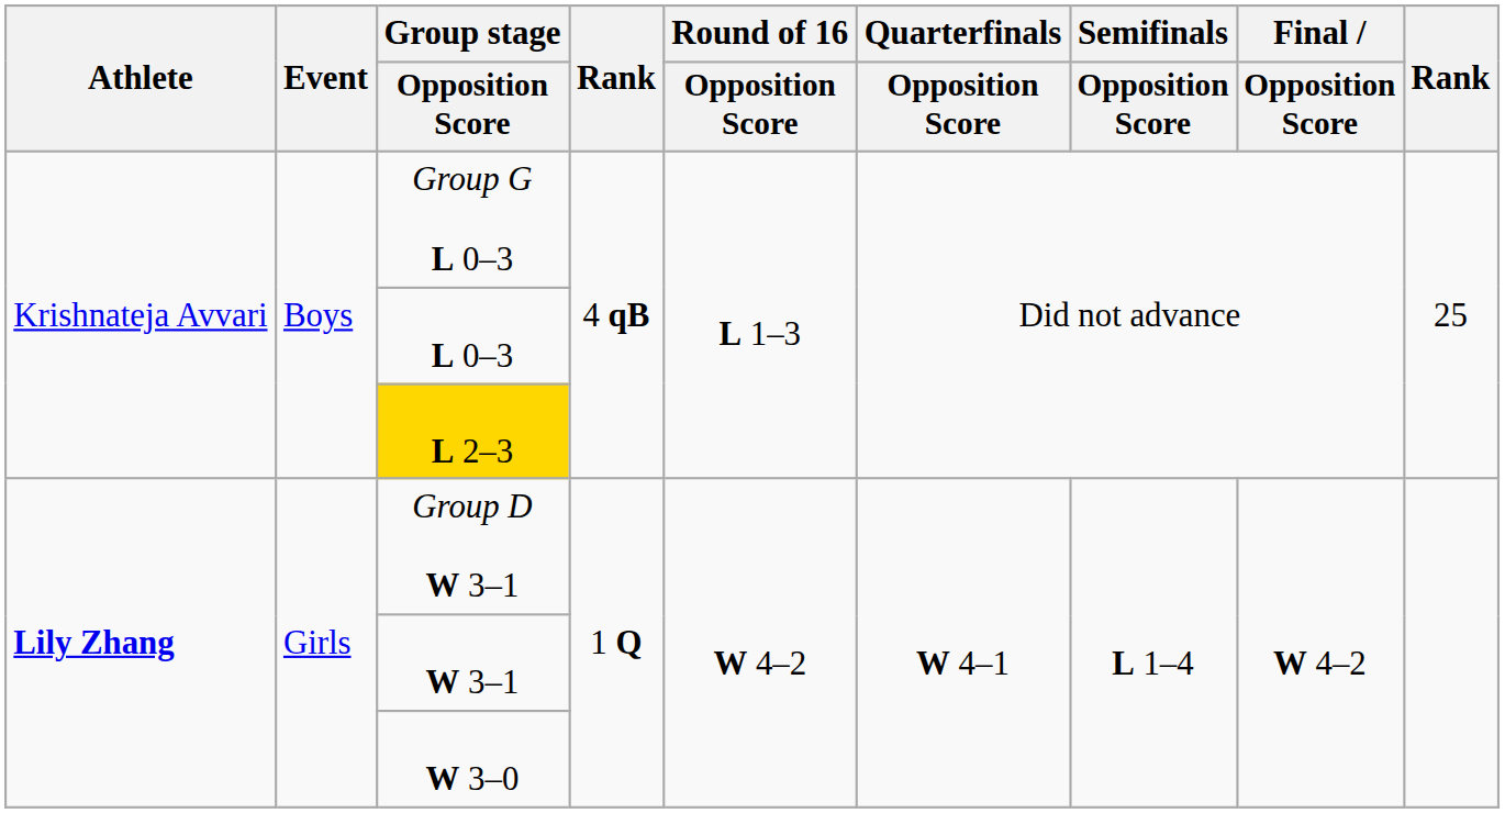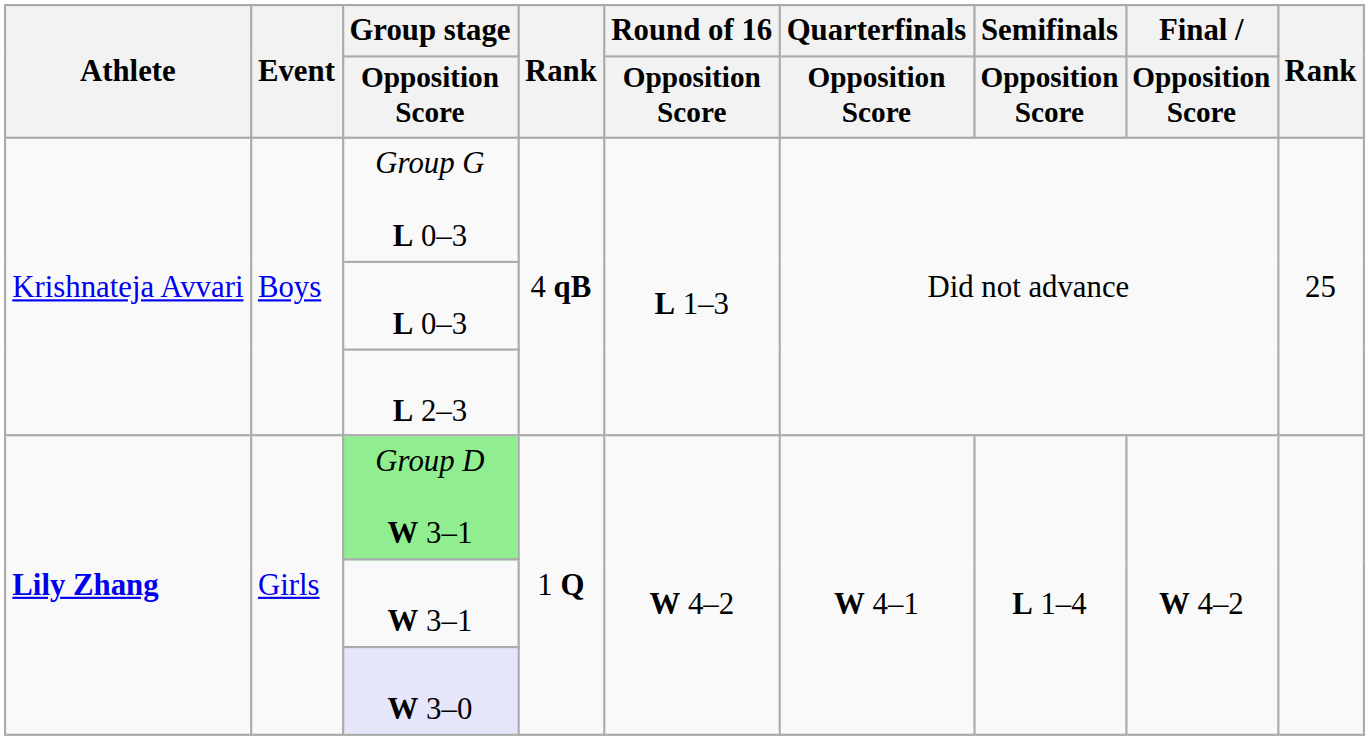L 2–3 | Group stage / Opposition Score: gold background -> no background
Group D W 3–1 | Group stage / Opposition Score: no background -> lightgreen background
W 3–0 | Group stage / Opposition Score: no background -> lavender background
